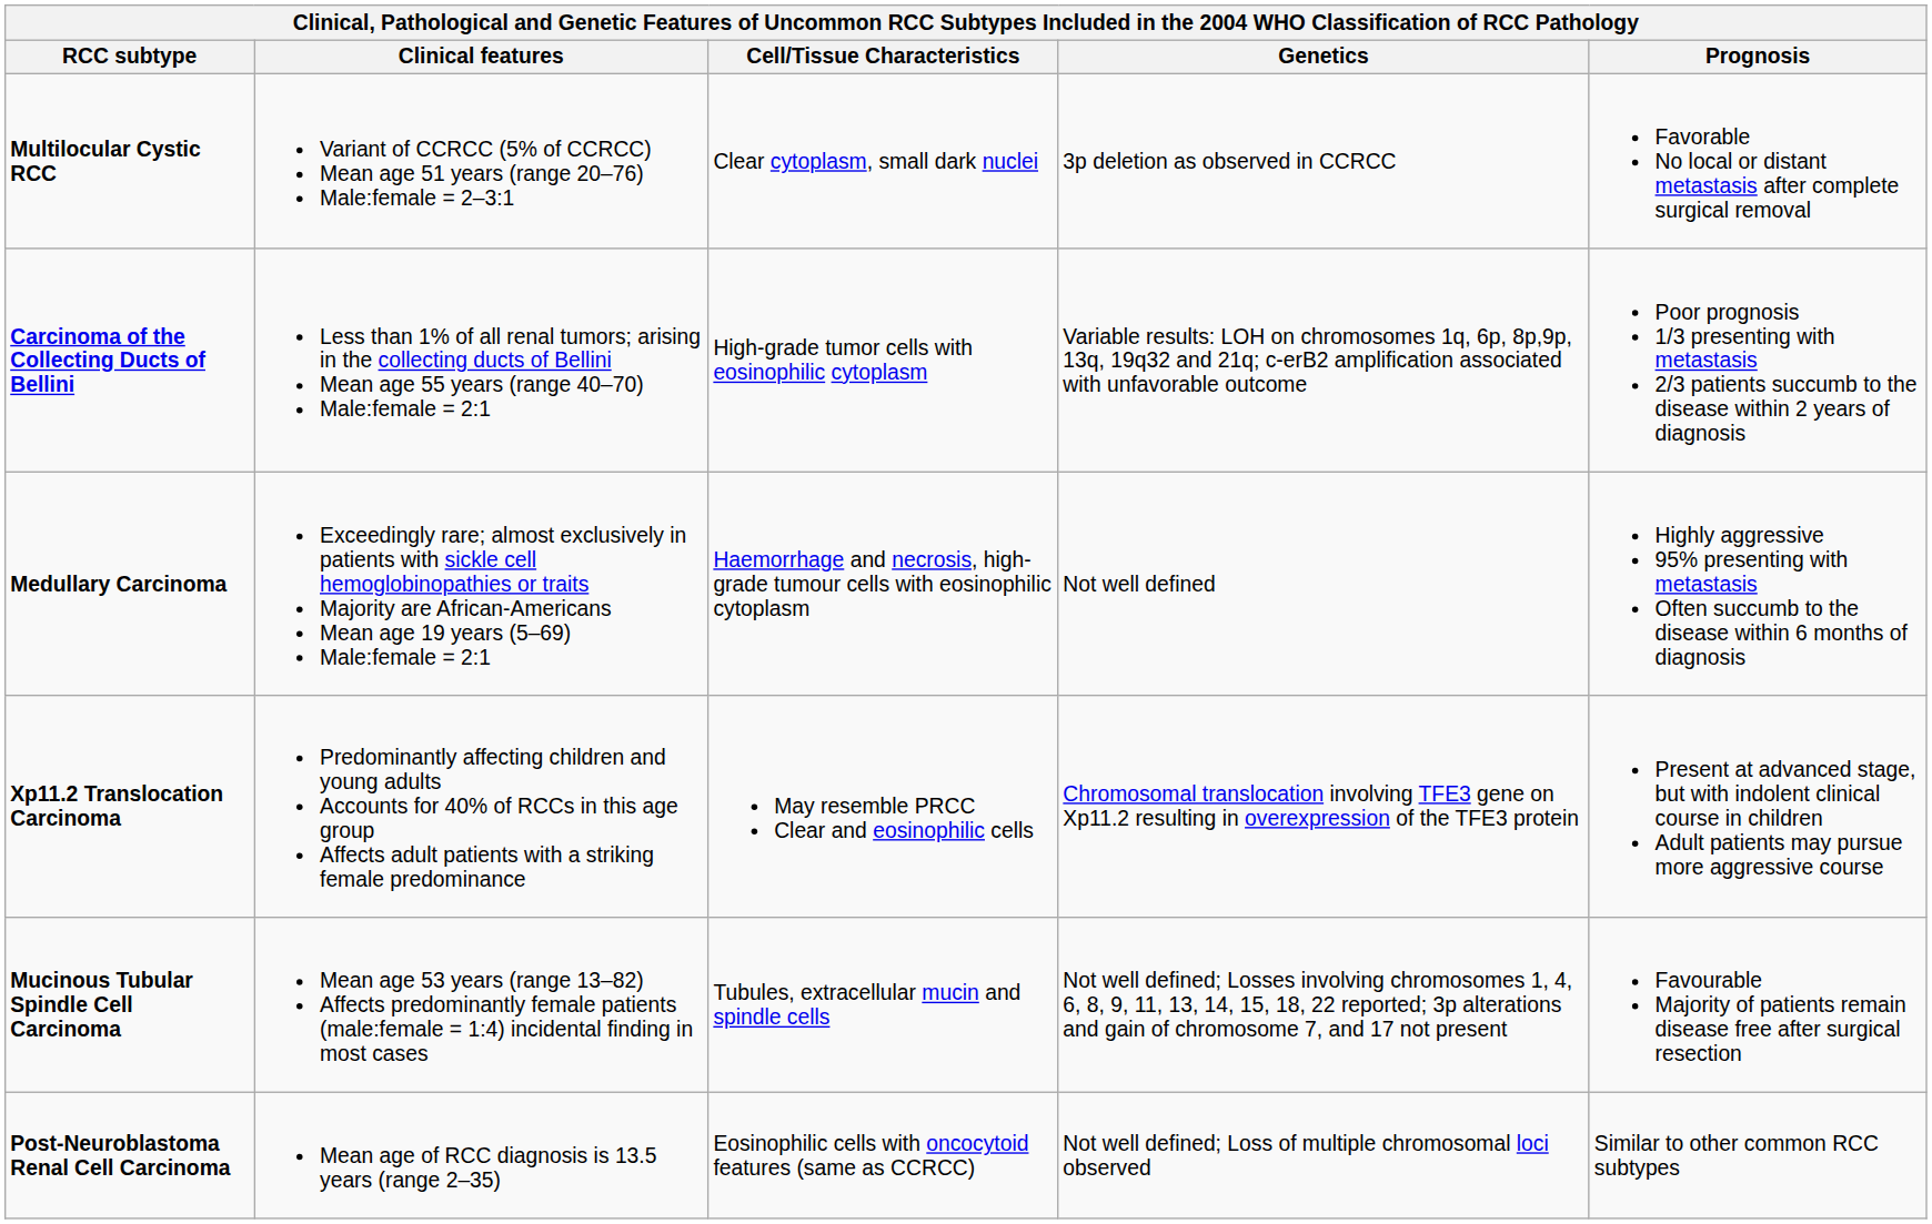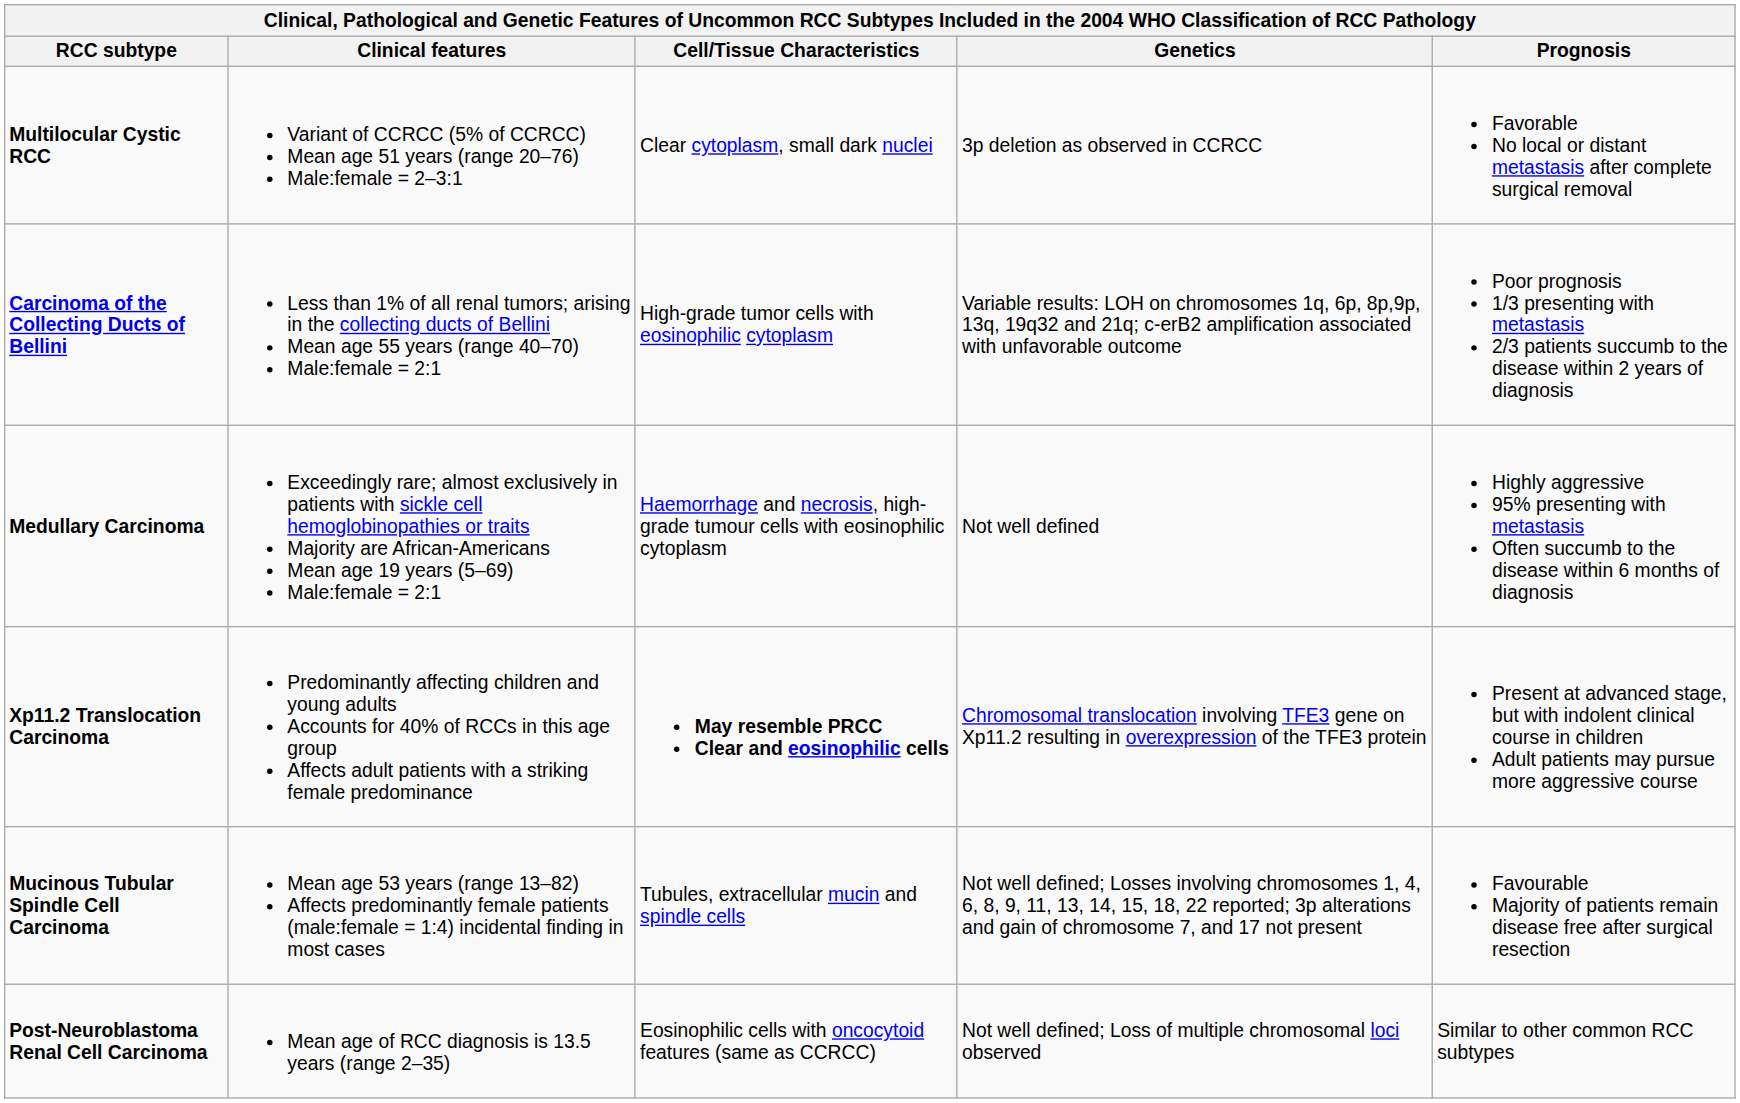Xp11.2 Translocation Carcinoma | Cell/Tissue Characteristics: normal -> bold
